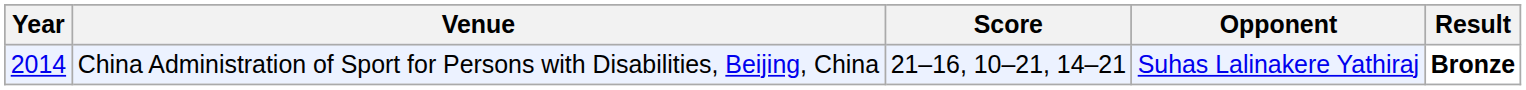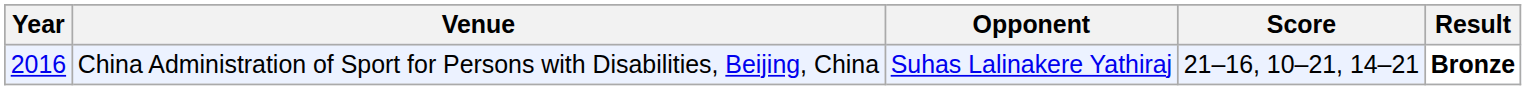columns swapped: Opponent <-> Score
row 2 | Year: 2014 -> 2016
